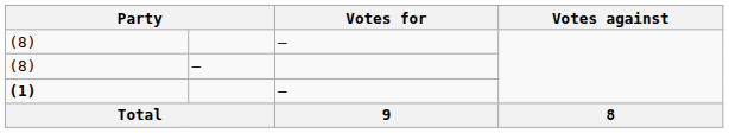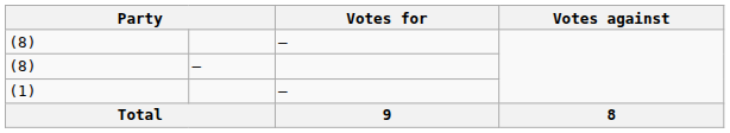(1) | column 1: bold -> normal
